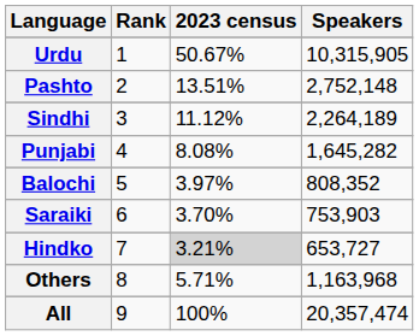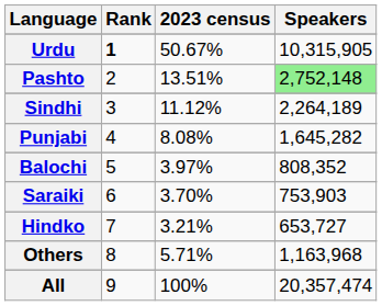Urdu | Rank: normal -> bold
Pashto | Speakers: no background -> lightgreen background
Hindko | 2023 census: lightgrey background -> no background
